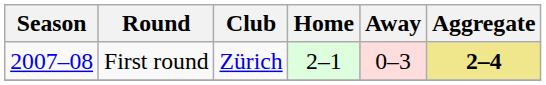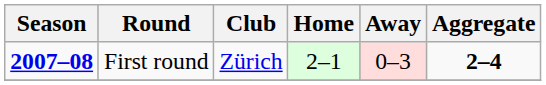First round | Season: normal -> bold
First round | Aggregate: khaki background -> no background
